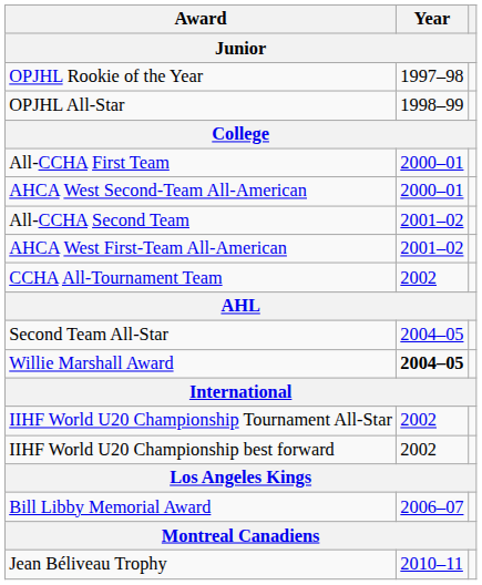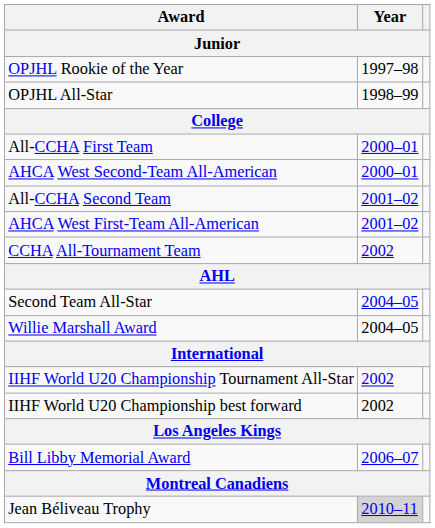Willie Marshall Award | Year: bold -> normal
Jean Béliveau Trophy | Year: no background -> lightgrey background
